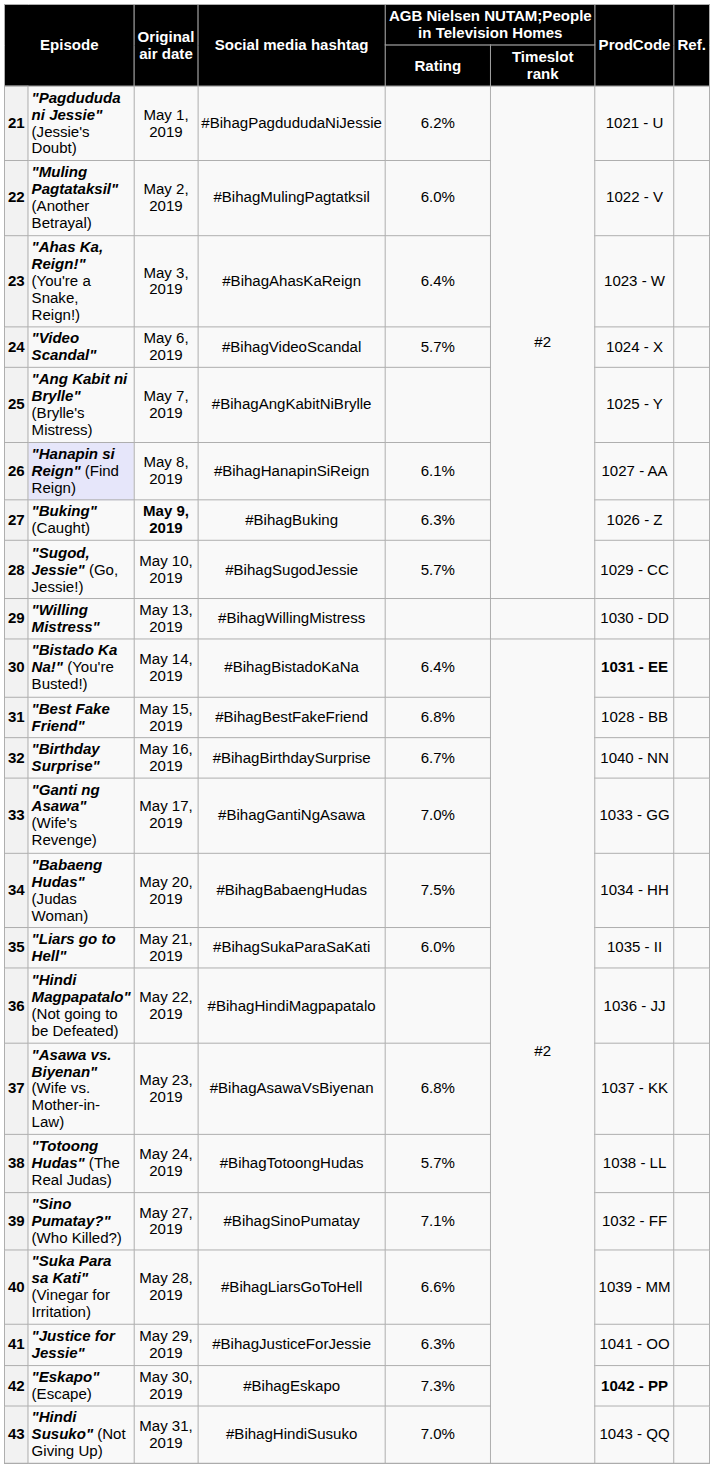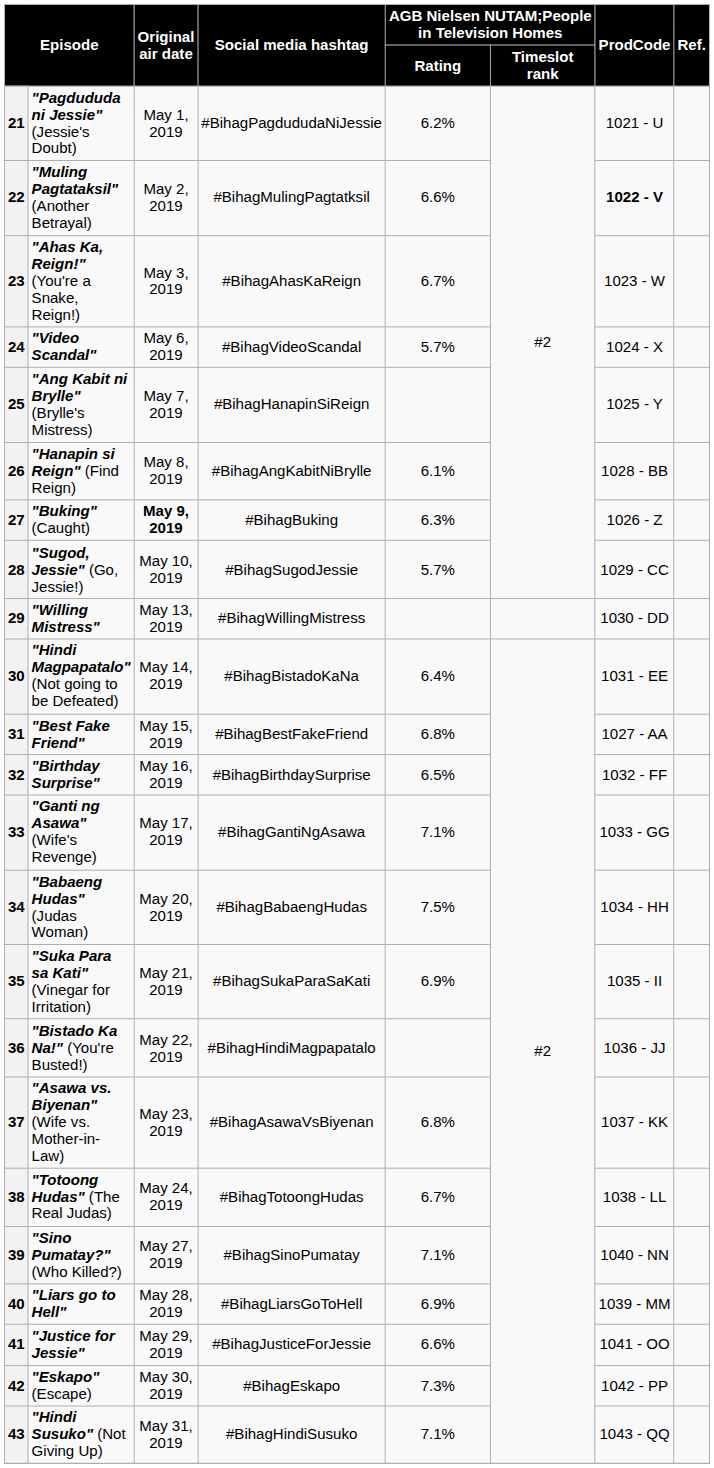22 | AGB Nielsen NUTAM;People in Television Homes / Rating: 6.0% -> 6.6%
22 | ProdCode: normal -> bold
23 | AGB Nielsen NUTAM;People in Television Homes / Rating: 6.4% -> 6.7%
25 | Social media hashtag: #BihagAngKabitNiBrylle -> #BihagHanapinSiReign
26 | column 2: lavender background -> no background
26 | Social media hashtag: #BihagHanapinSiReign -> #BihagAngKabitNiBrylle
26 | ProdCode: 1027 - AA -> 1028 - BB
30 | column 2: "Bistado Ka Na!" (You're Busted!) -> "Hindi Magpapatalo" (Not going to be Defeated)
30 | ProdCode: bold -> normal
31 | ProdCode: 1028 - BB -> 1027 - AA
32 | AGB Nielsen NUTAM;People in Television Homes / Rating: 6.7% -> 6.5%
32 | ProdCode: 1040 - NN -> 1032 - FF
33 | AGB Nielsen NUTAM;People in Television Homes / Rating: 7.0% -> 7.1%
35 | column 2: "Liars go to Hell" -> "Suka Para sa Kati" (Vinegar for Irritation)
35 | AGB Nielsen NUTAM;People in Television Homes / Rating: 6.0% -> 6.9%
36 | column 2: "Hindi Magpapatalo" (Not going to be Defeated) -> "Bistado Ka Na!" (You're Busted!)
38 | AGB Nielsen NUTAM;People in Television Homes / Rating: 5.7% -> 6.7%
39 | ProdCode: 1032 - FF -> 1040 - NN
40 | column 2: "Suka Para sa Kati" (Vinegar for Irritation) -> "Liars go to Hell"
40 | AGB Nielsen NUTAM;People in Television Homes / Rating: 6.6% -> 6.9%
41 | AGB Nielsen NUTAM;People in Television Homes / Rating: 6.3% -> 6.6%
42 | ProdCode: bold -> normal
43 | AGB Nielsen NUTAM;People in Television Homes / Rating: 7.0% -> 7.1%
